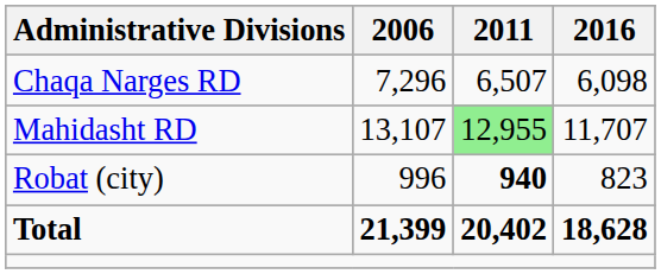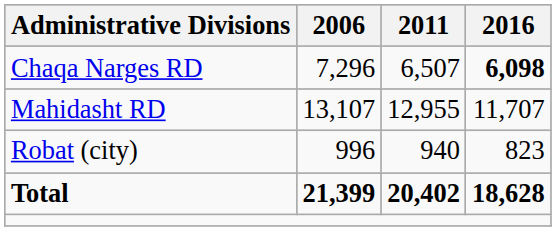Chaqa Narges RD | 2016: normal -> bold
Mahidasht RD | 2011: lightgreen background -> no background
Robat (city) | 2011: bold -> normal
